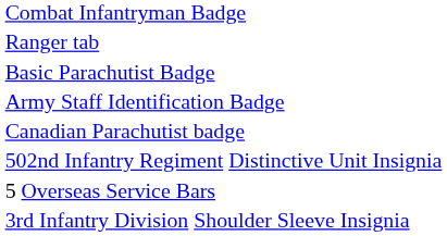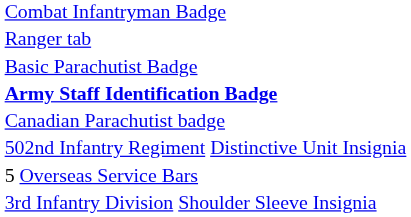row 4 | column 1: normal -> bold
